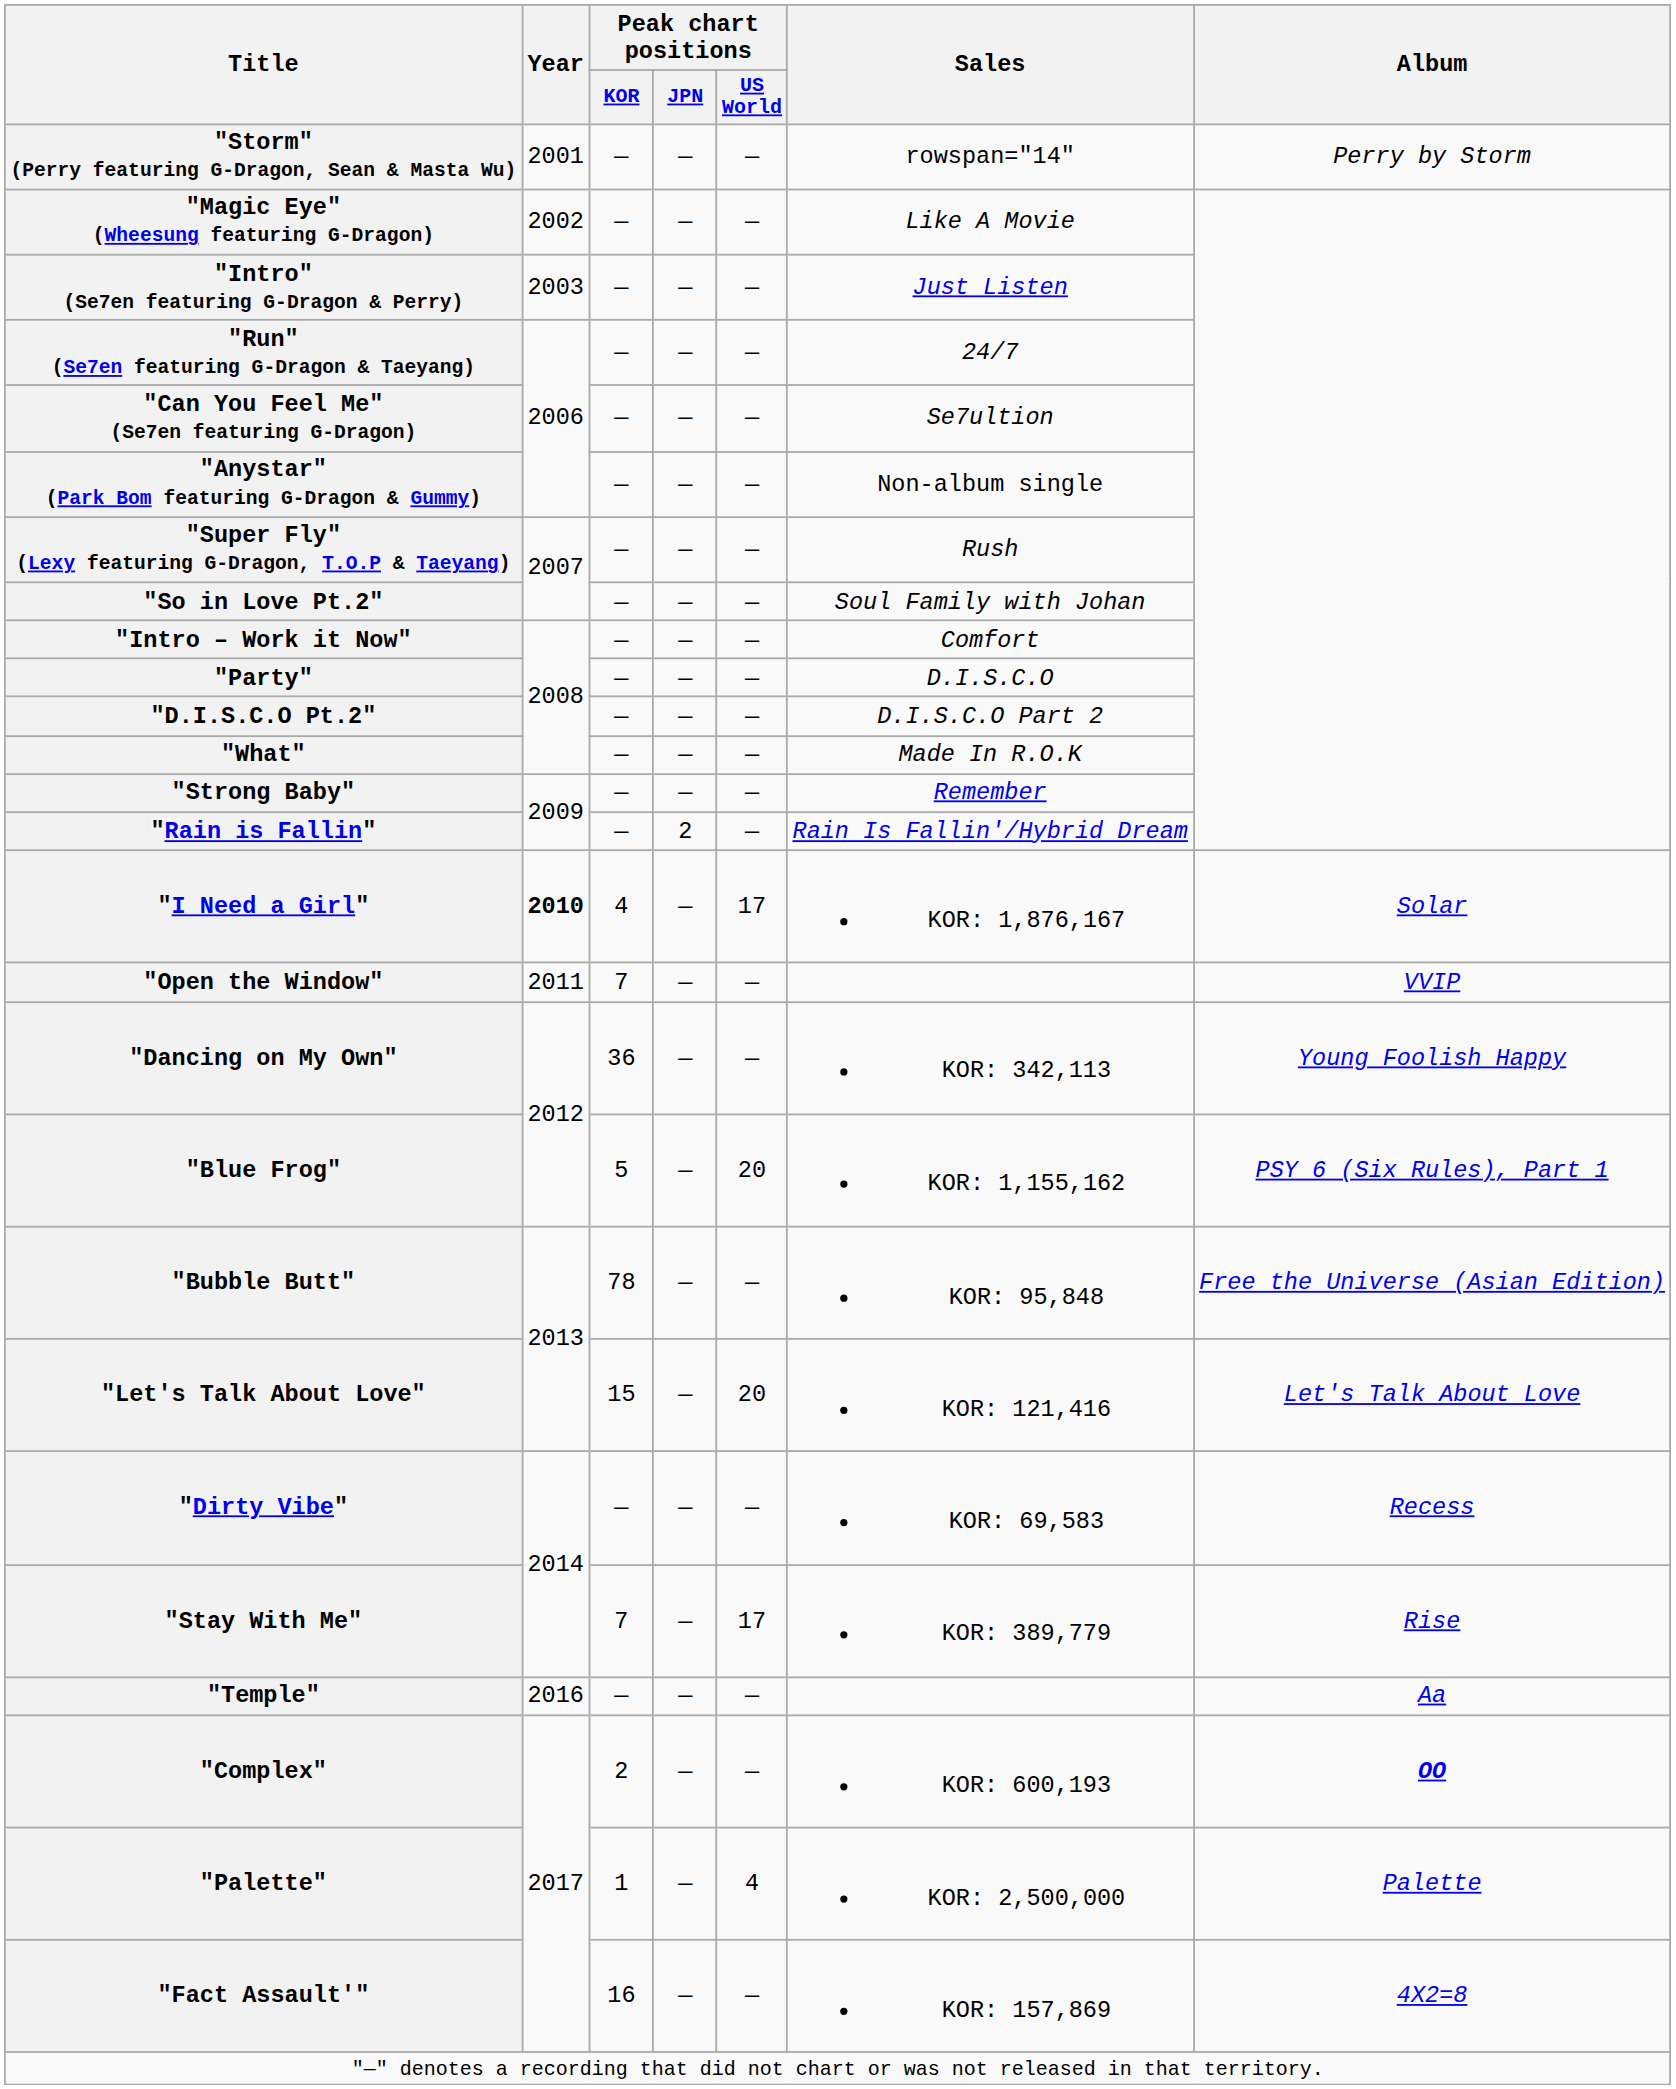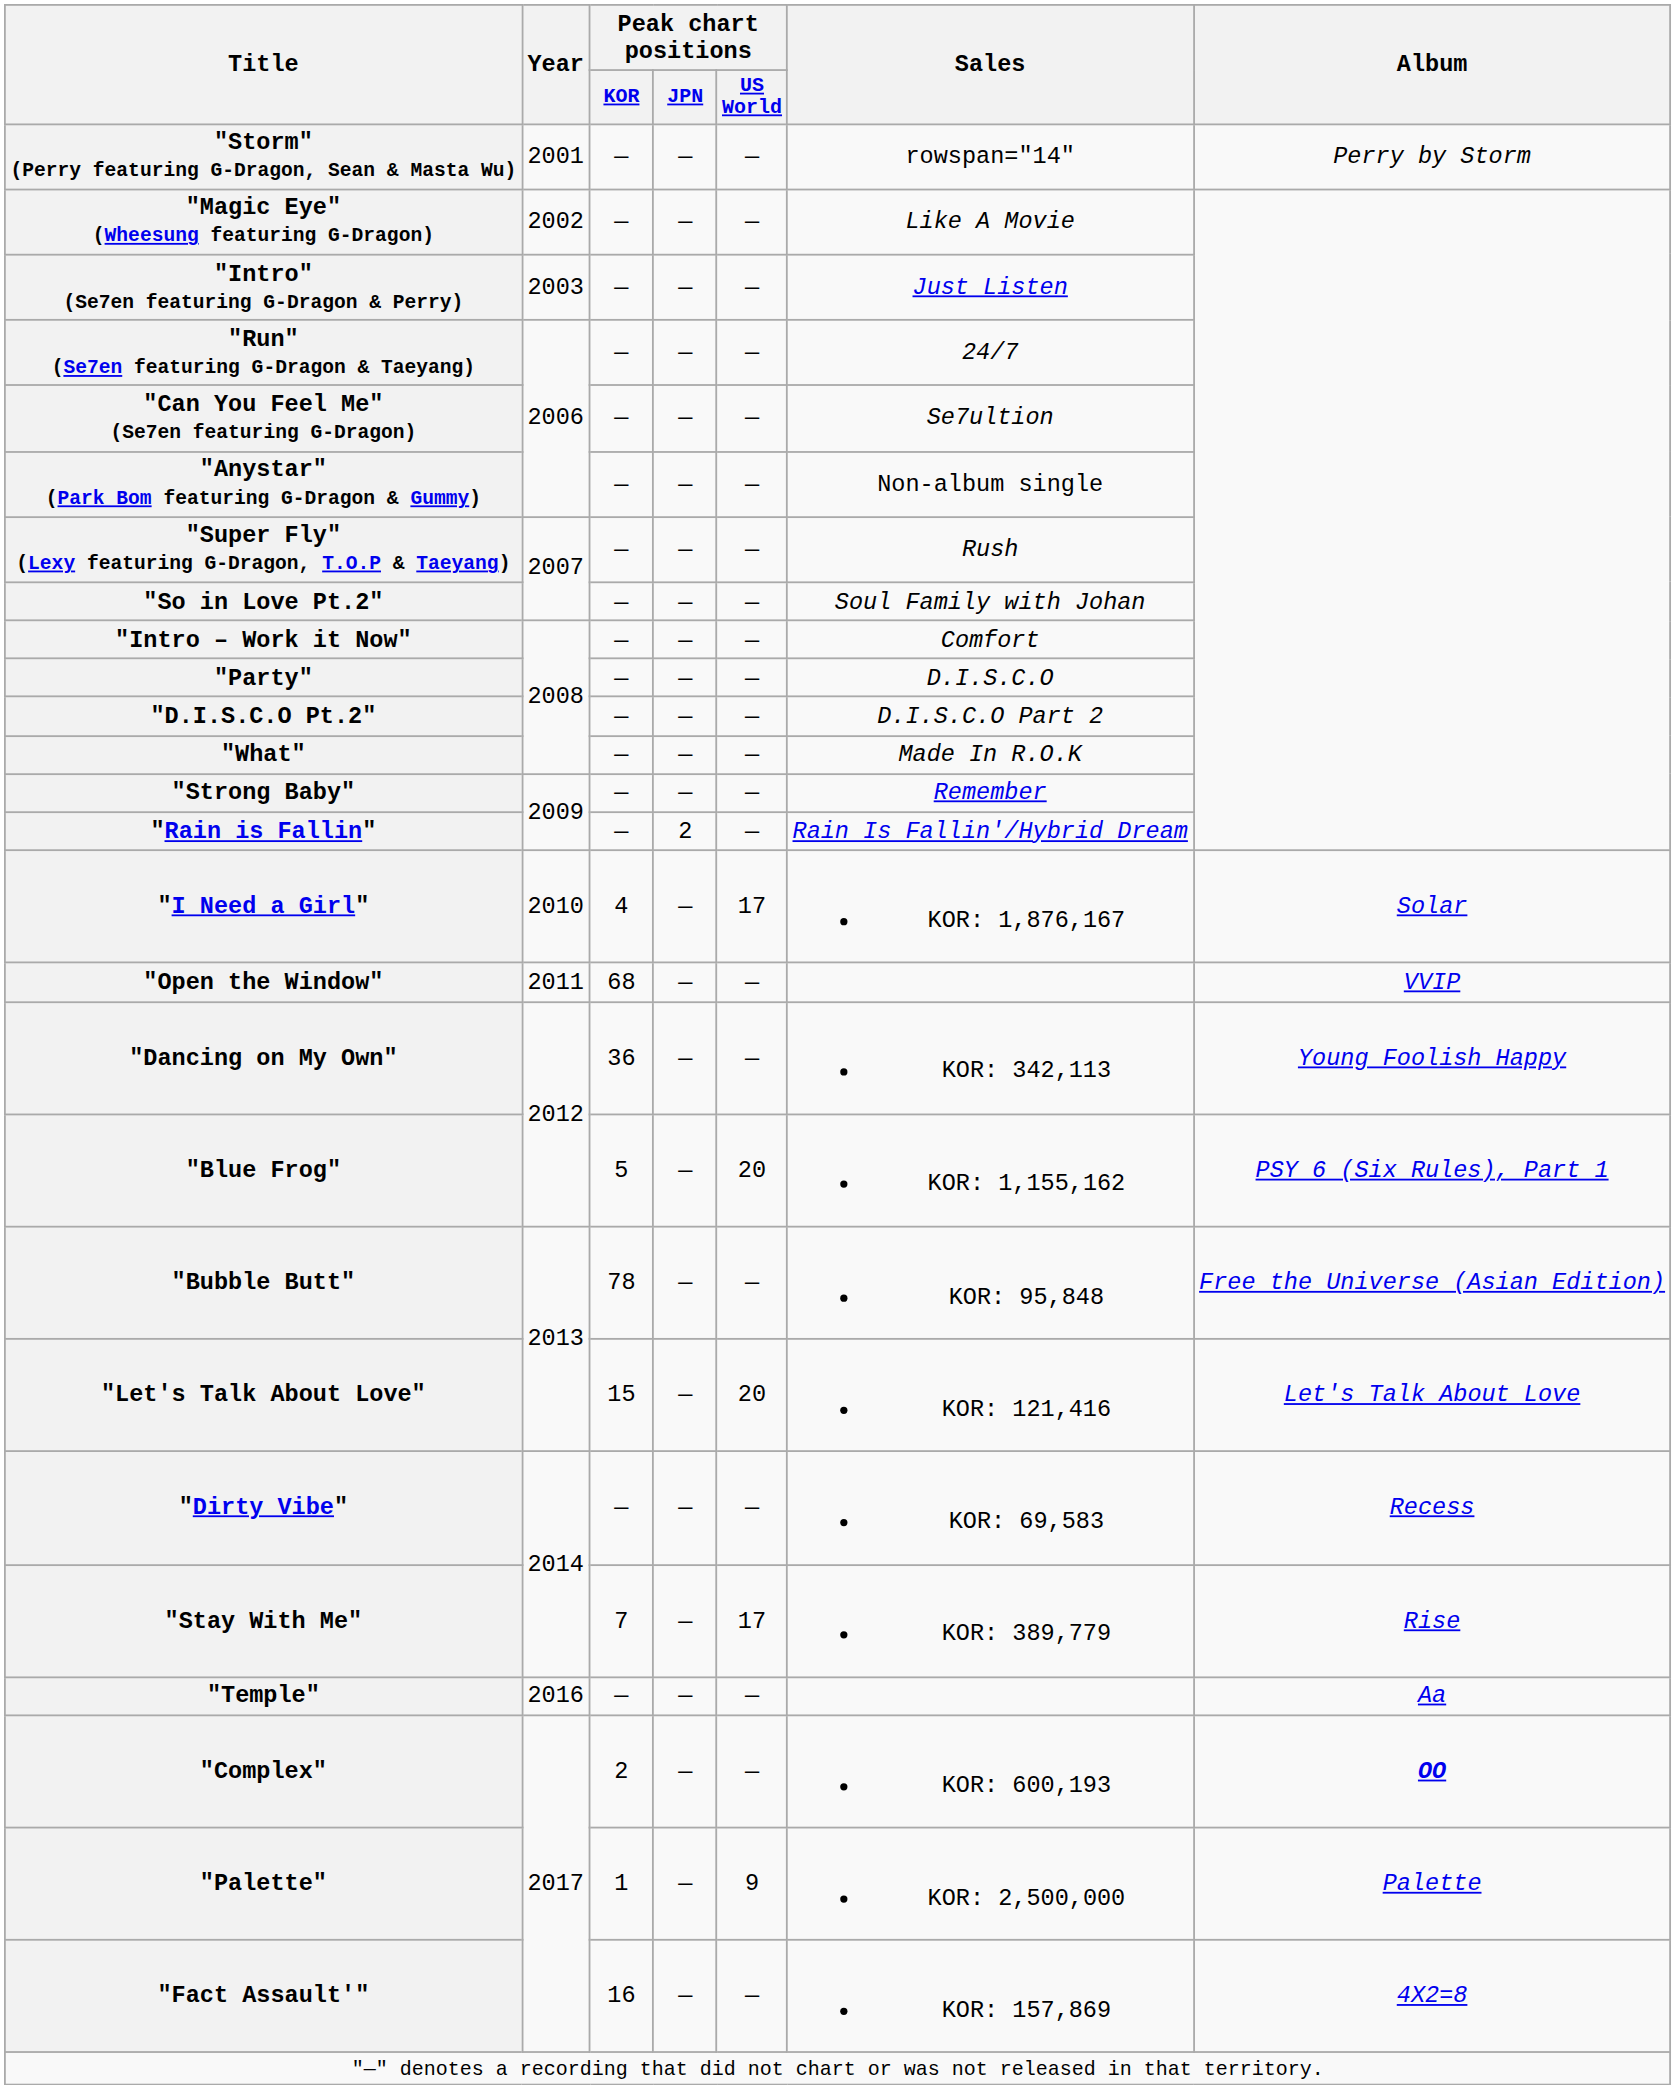"I Need a Girl" | Year: bold -> normal
"Open the Window" | Peak chart positions / KOR: 7 -> 68
"Palette" | Peak chart positions / US World: 4 -> 9
